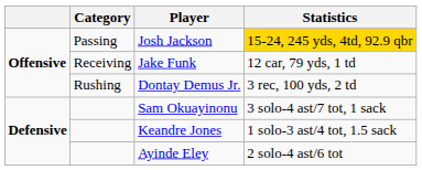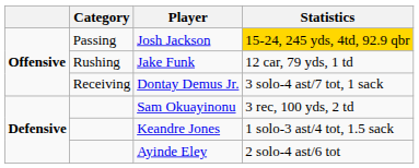Jake Funk | Category: Receiving -> Rushing
Dontay Demus Jr. | Category: Rushing -> Receiving
Dontay Demus Jr. | Statistics: 3 rec, 100 yds, 2 td -> 3 solo-4 ast/7 tot, 1 sack
Sam Okuayinonu | Statistics: 3 solo-4 ast/7 tot, 1 sack -> 3 rec, 100 yds, 2 td
